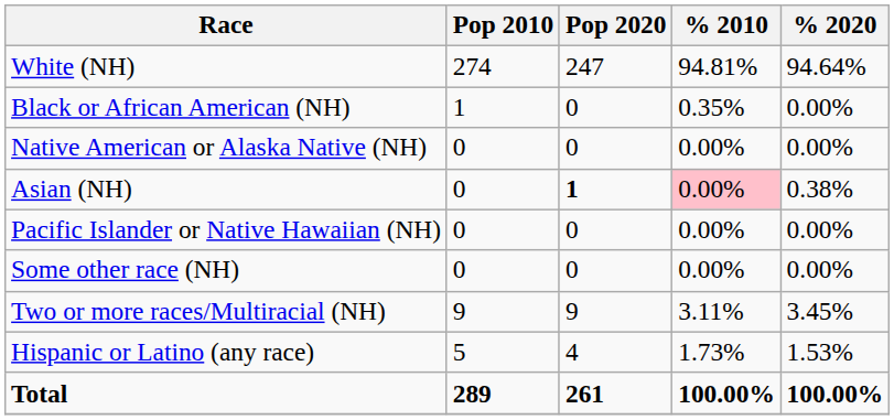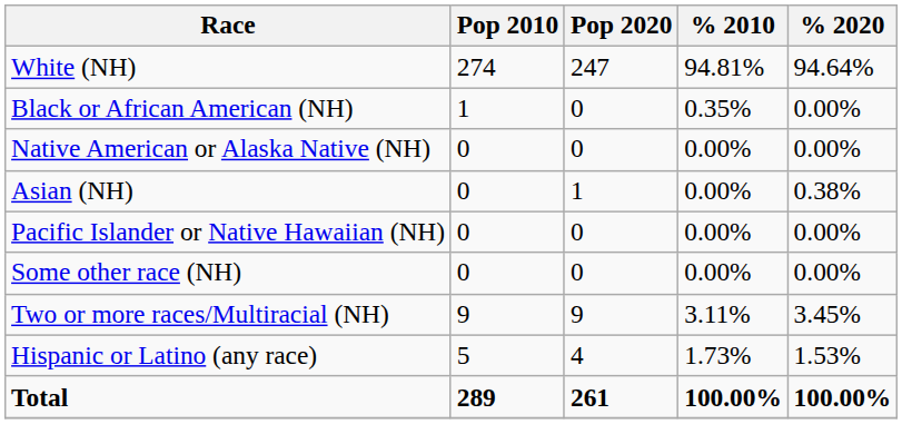Asian (NH) | Pop 2020: bold -> normal
Asian (NH) | % 2010: pink background -> no background
